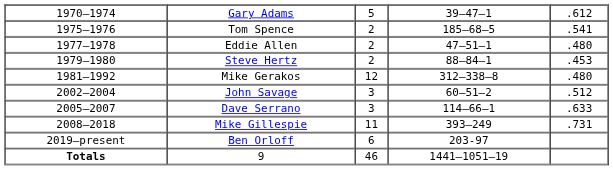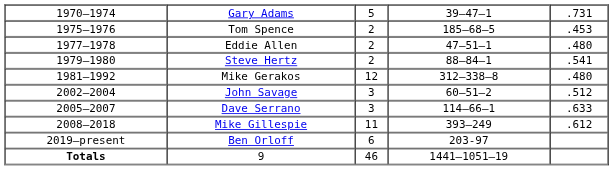Gary Adams | column 5: .612 -> .731
Tom Spence | column 5: .541 -> .453
Steve Hertz | column 5: .453 -> .541
Mike Gillespie | column 5: .731 -> .612
